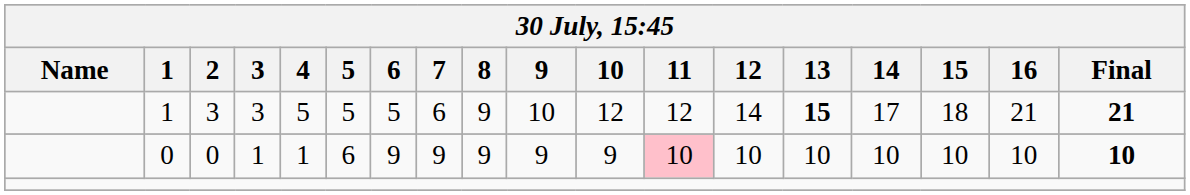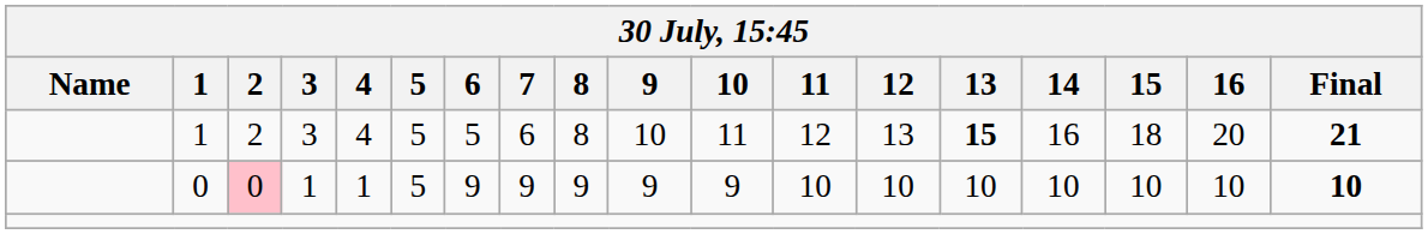row 3 | 2: 3 -> 2
row 3 | 4: 5 -> 4
row 3 | 8: 9 -> 8
row 3 | 10: 12 -> 11
row 3 | 12: 14 -> 13
row 3 | 14: 17 -> 16
row 3 | 16: 21 -> 20
row 4 | 2: no background -> pink background
row 4 | 5: 6 -> 5
row 4 | 11: pink background -> no background
